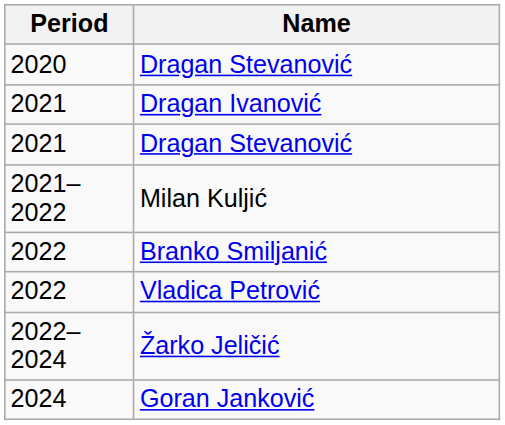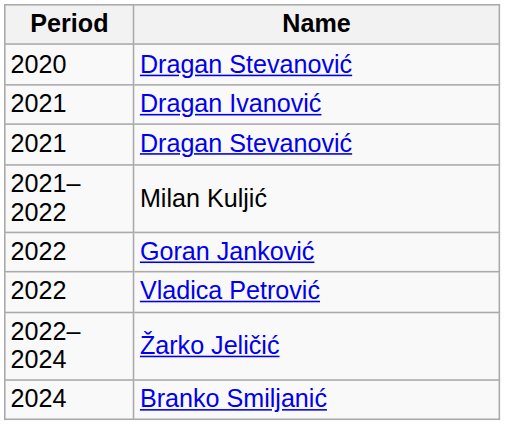row 6 | Name: Branko Smiljanić -> Goran Janković
row 9 | Name: Goran Janković -> Branko Smiljanić
